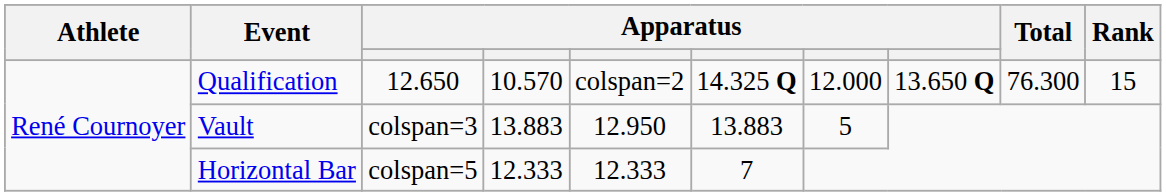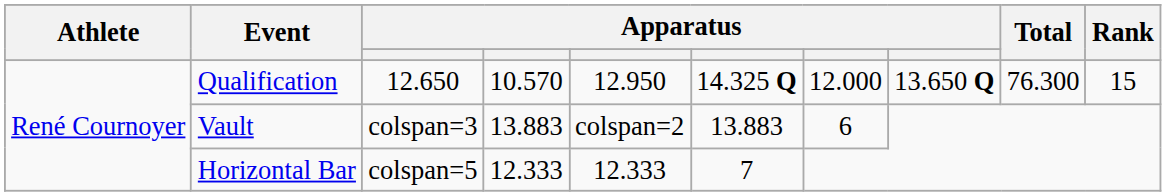Qualification | column 5: colspan=2 -> 12.950
Vault | column 5: 12.950 -> colspan=2
Vault | column 7: 5 -> 6
